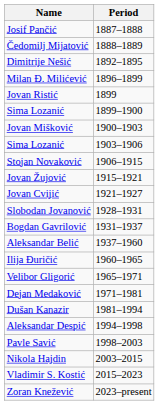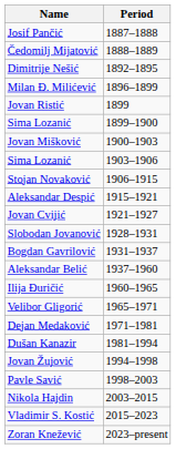row 11 | Name: Jovan Žujović -> Aleksandar Despić
row 20 | Name: Aleksandar Despić -> Jovan Žujović
